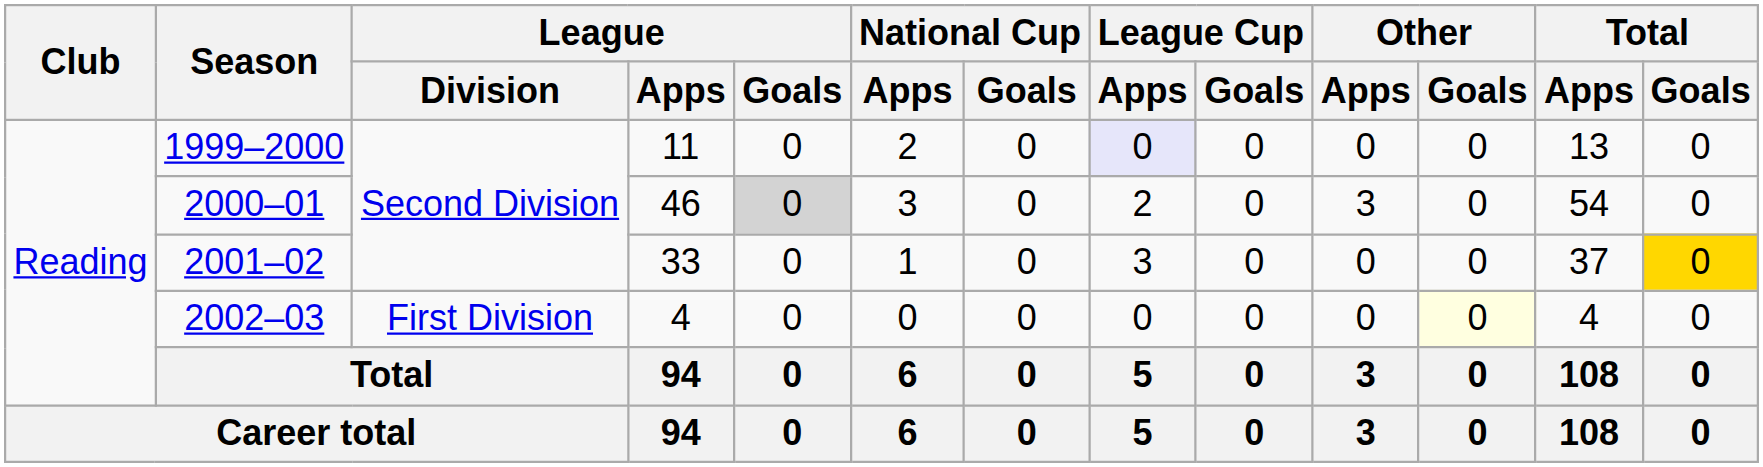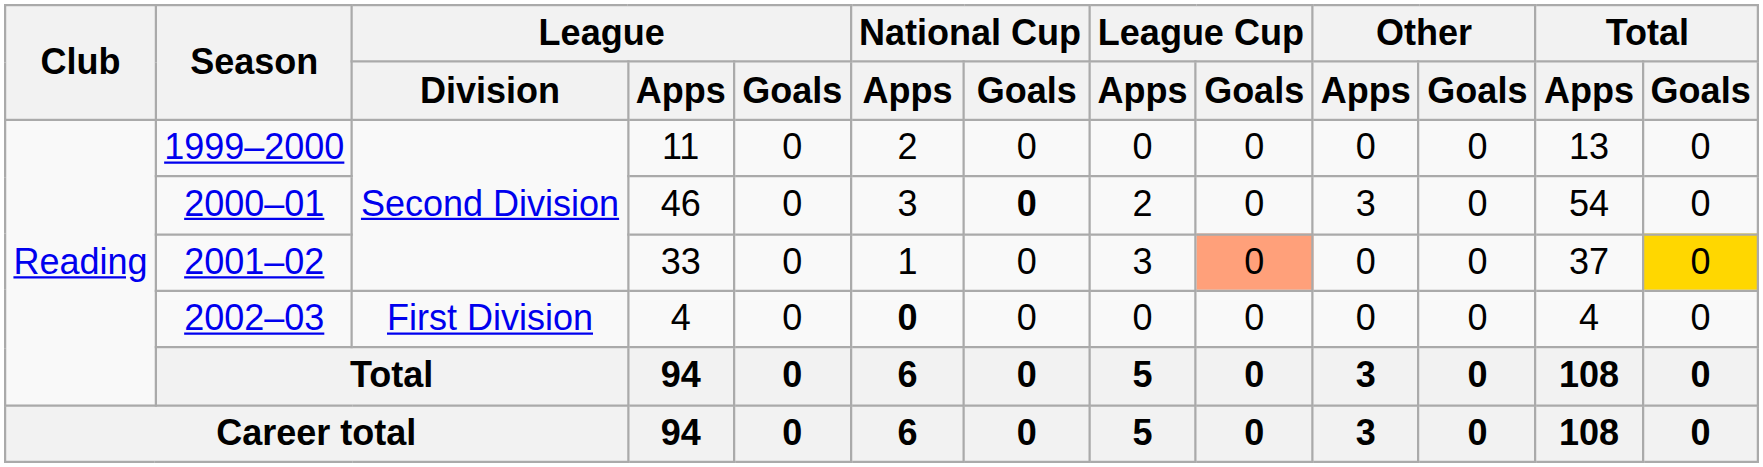1999–2000 | League Cup / Apps: lavender background -> no background
2000–01 | League / Goals: lightgrey background -> no background
2000–01 | National Cup / Goals: normal -> bold
2001–02 | League Cup / Goals: no background -> lightsalmon background
2002–03 | National Cup / Apps: normal -> bold
2002–03 | Other / Goals: lightyellow background -> no background
